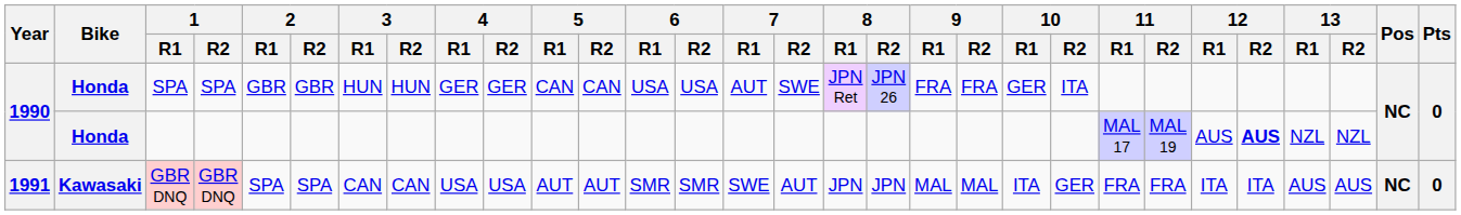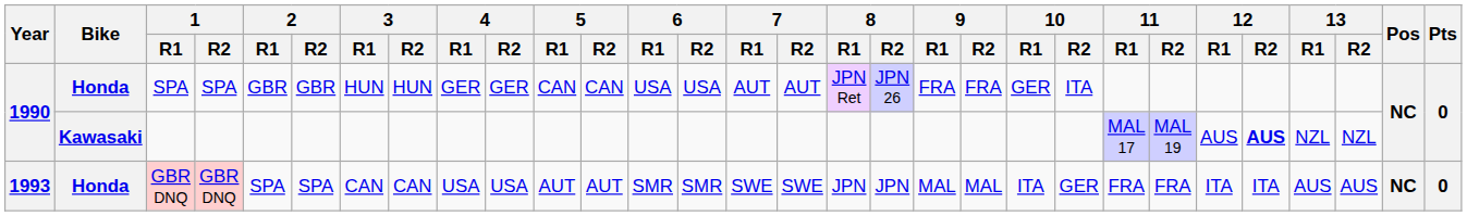row 3 | 7 / R2: SWE -> AUT
row 4 | Bike: Honda -> Kawasaki
row 5 | Year: 1991 -> 1993
row 5 | Bike: Kawasaki -> Honda
row 5 | 7 / R2: AUT -> SWE
